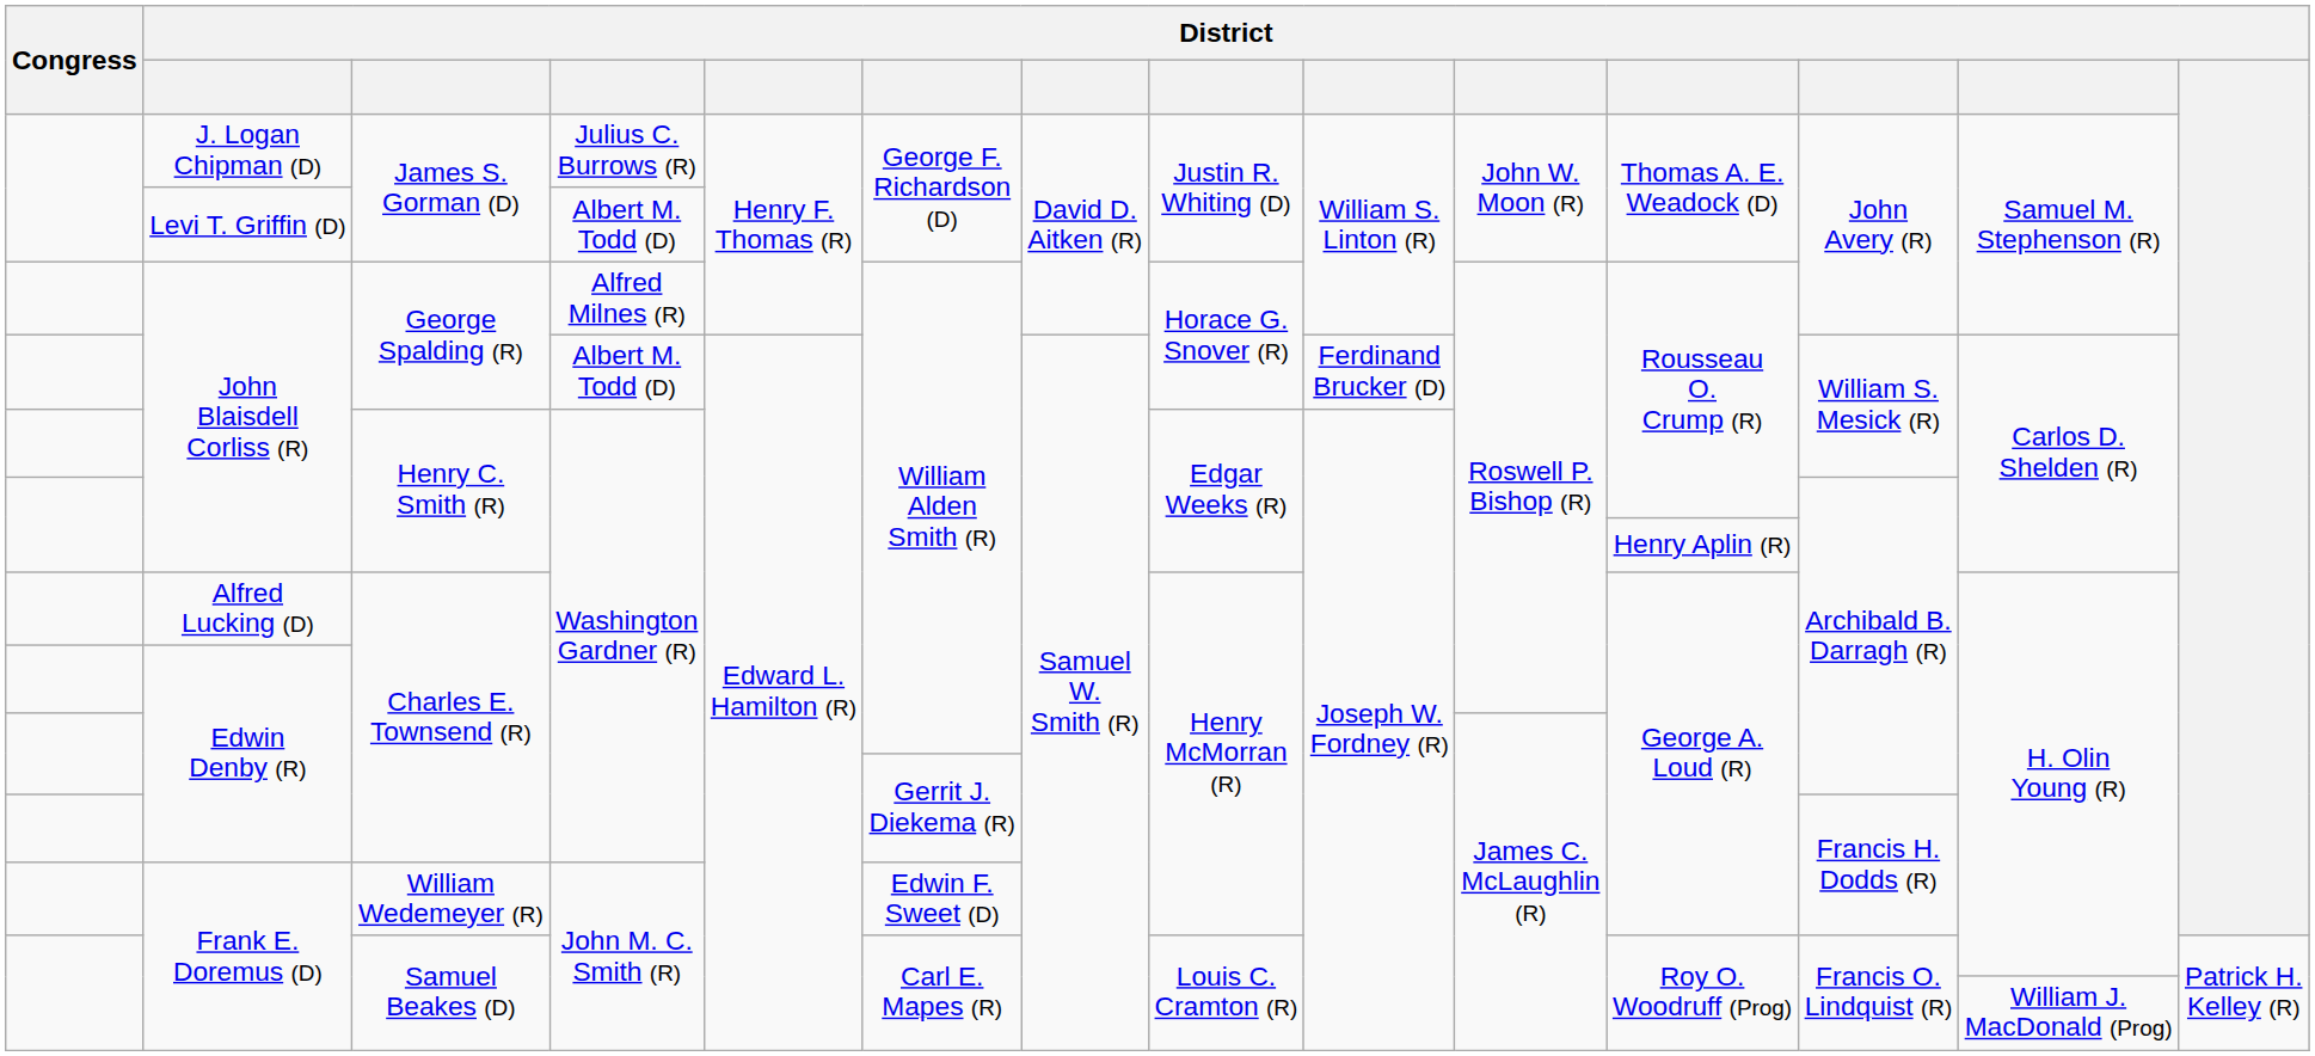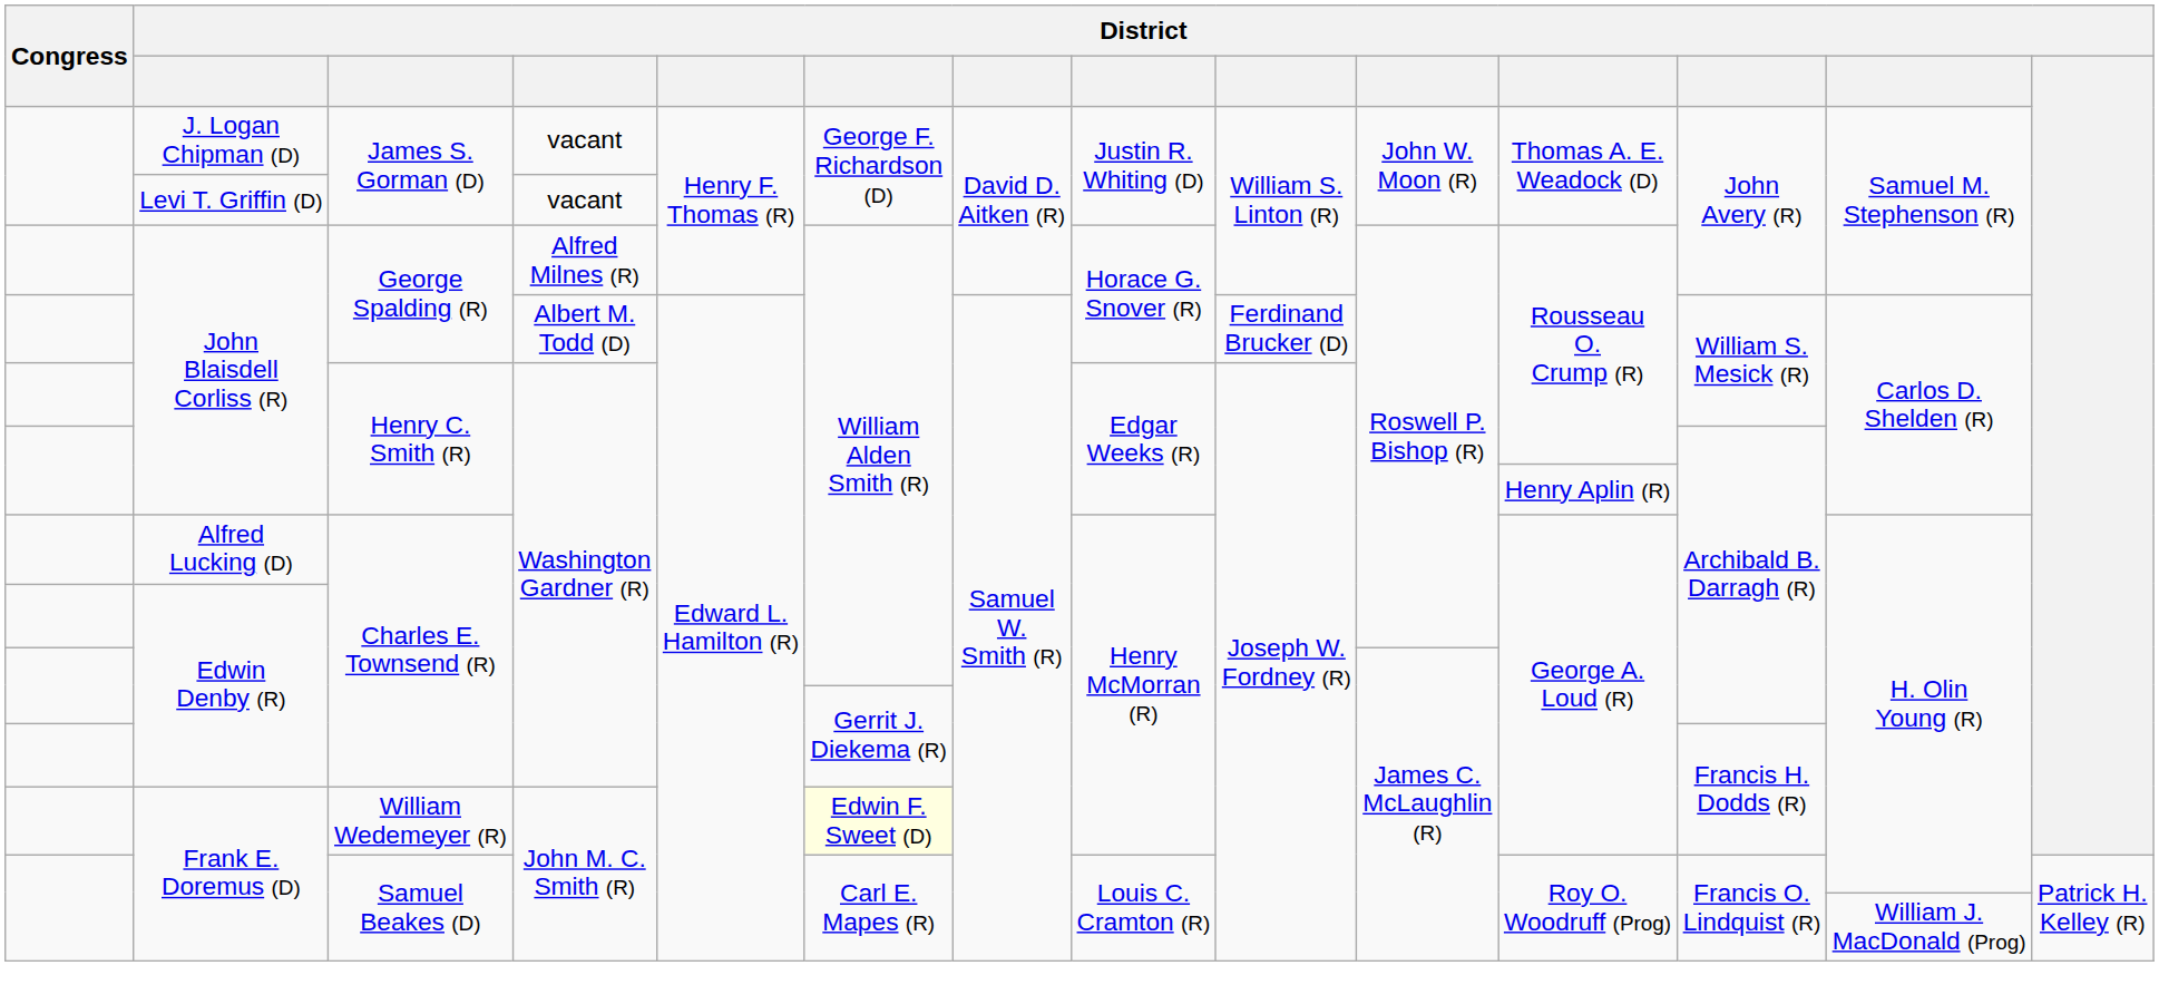J. Logan Chipman (D) | column 4: Julius C. Burrows (R) -> vacant
Levi T. Griffin (D) | column 4: Albert M. Todd (D) -> vacant
Frank E. Doremus (D) / William Wedemeyer (R) | column 6: no background -> lightyellow background
